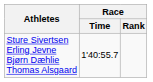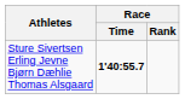Sture Sivertsen Erling Jevne Bjørn Dæhlie Thomas Alsgaard | Race / Time: normal -> bold
